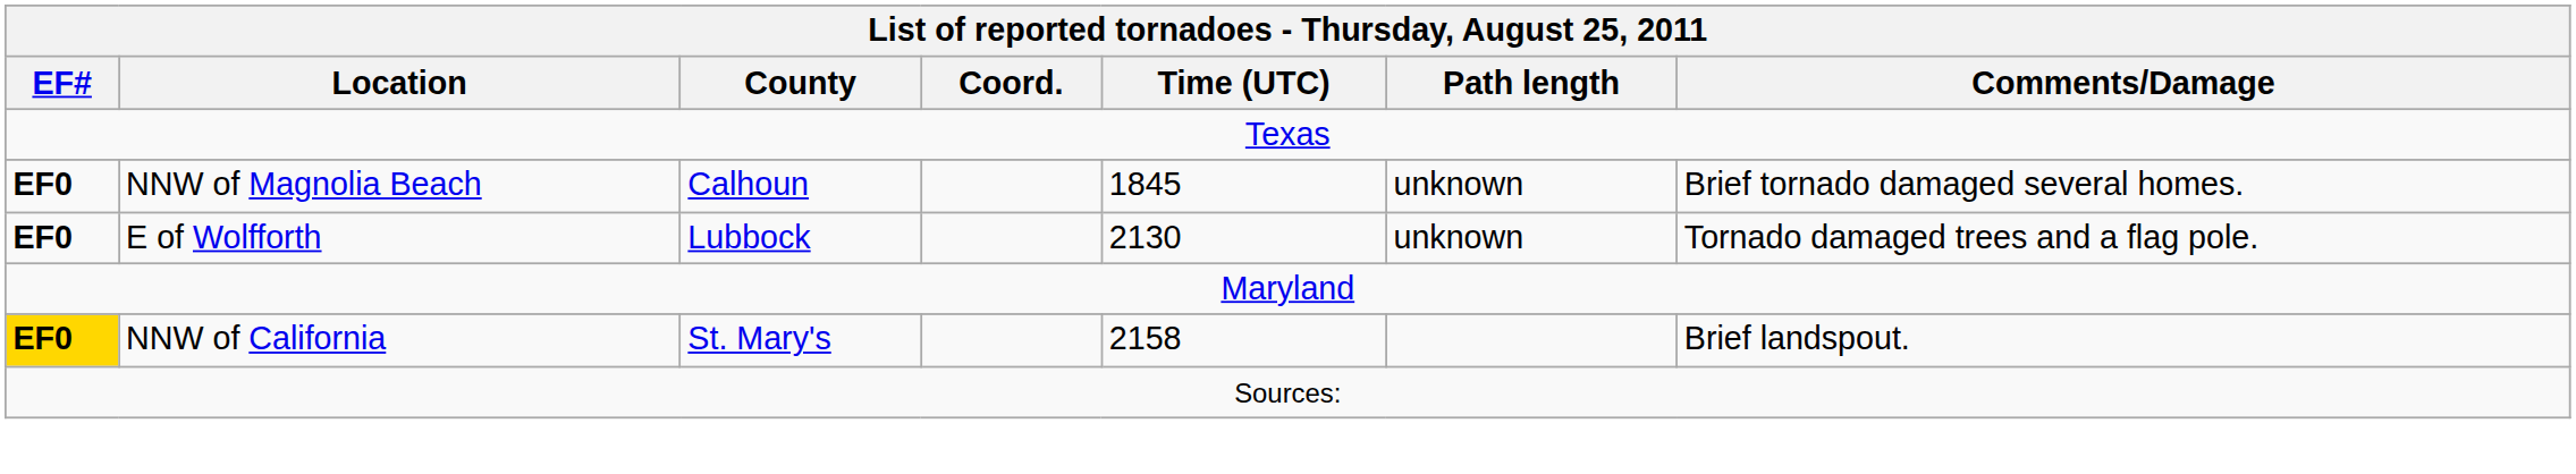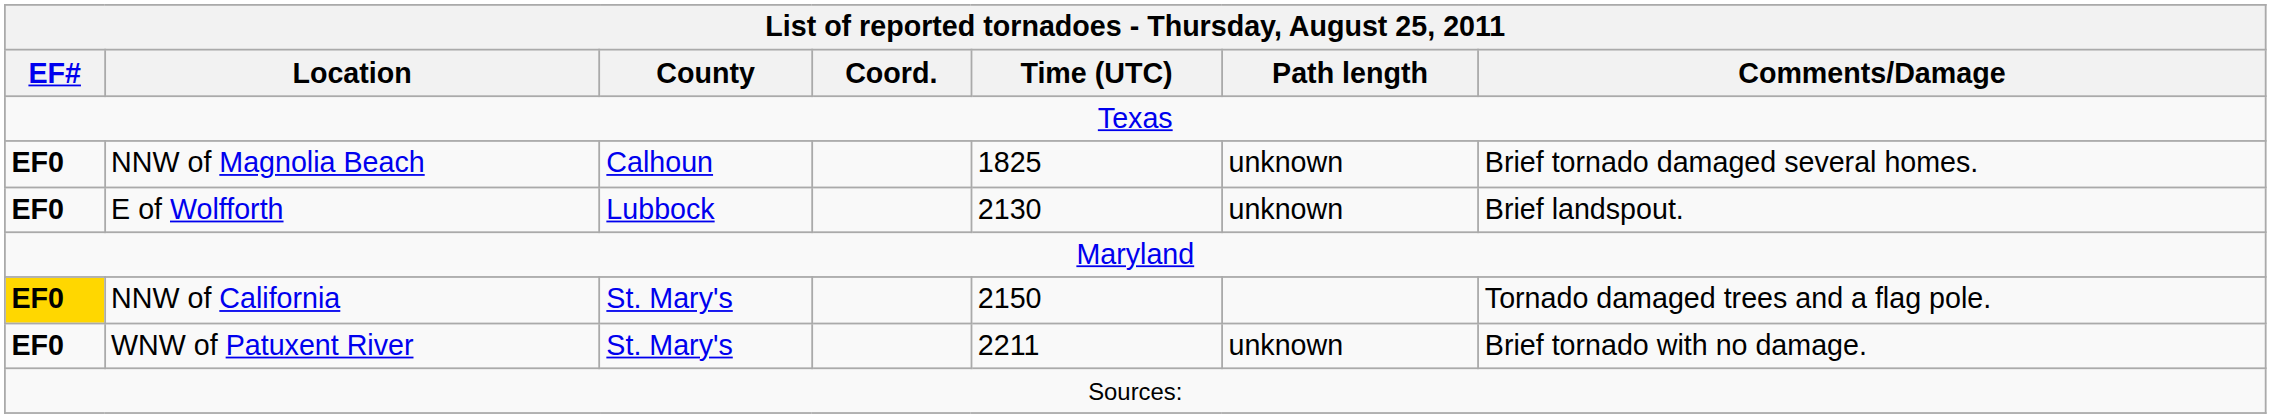NNW of Magnolia Beach | Time (UTC): 1845 -> 1825
E of Wolfforth | Comments/Damage: Tornado damaged trees and a flag pole. -> Brief landspout.
NNW of California | Time (UTC): 2158 -> 2150
NNW of California | Comments/Damage: Brief landspout. -> Tornado damaged trees and a flag pole.
+ row: EF0 | WNW of Patuxent River | St. Mary's | 2211 | unknown | Brief tornado with no damage.
